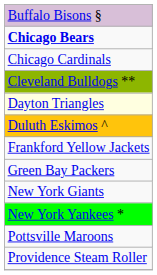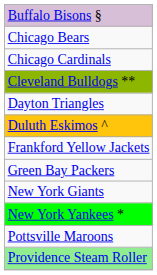row 2 | column 1: bold -> normal
row 5 | column 1: lightyellow background -> no background
row 12 | column 1: no background -> lightgreen background
